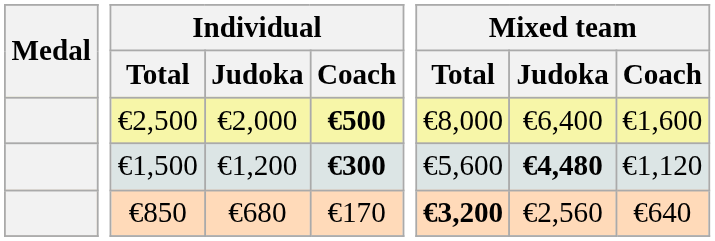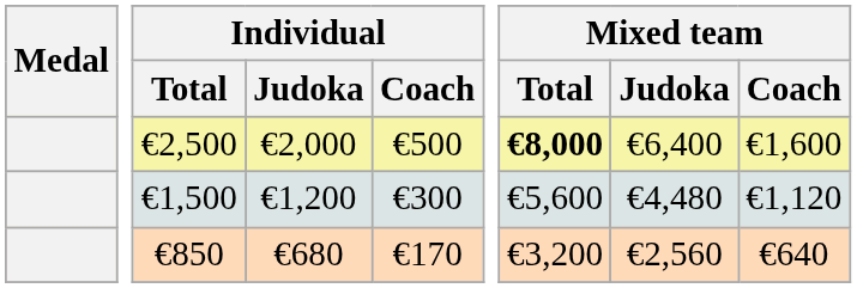€2,500 | Individual / Coach: bold -> normal
€2,500 | Mixed team / Total: normal -> bold
€1,500 | Individual / Coach: bold -> normal
€1,500 | Mixed team / Judoka: bold -> normal
€850 | Mixed team / Total: bold -> normal
